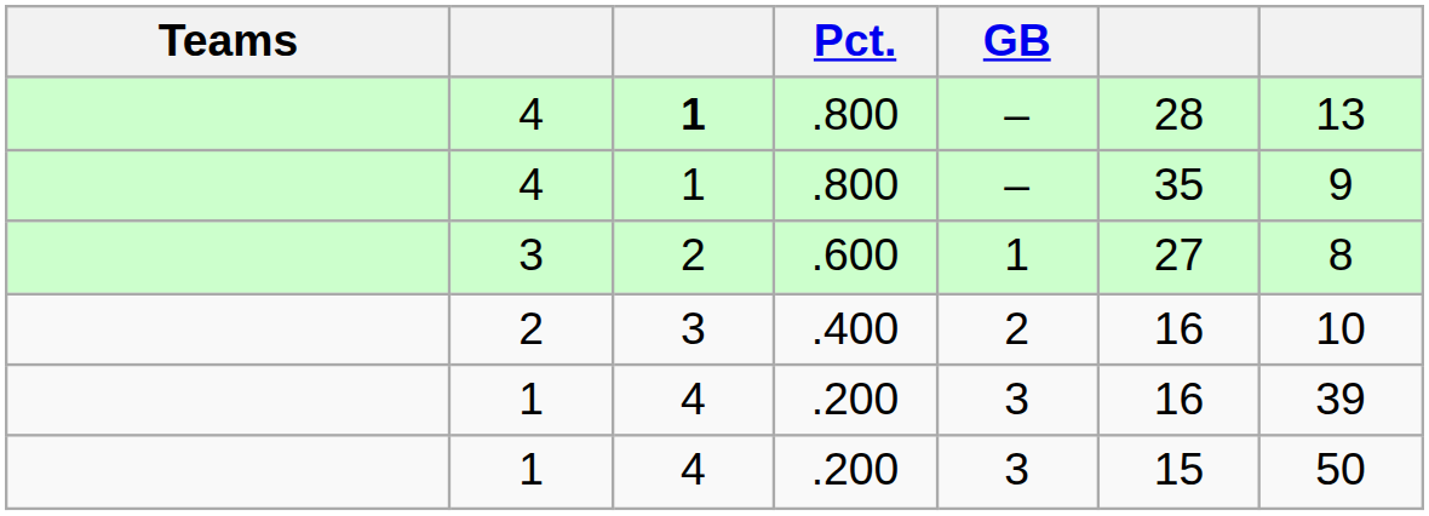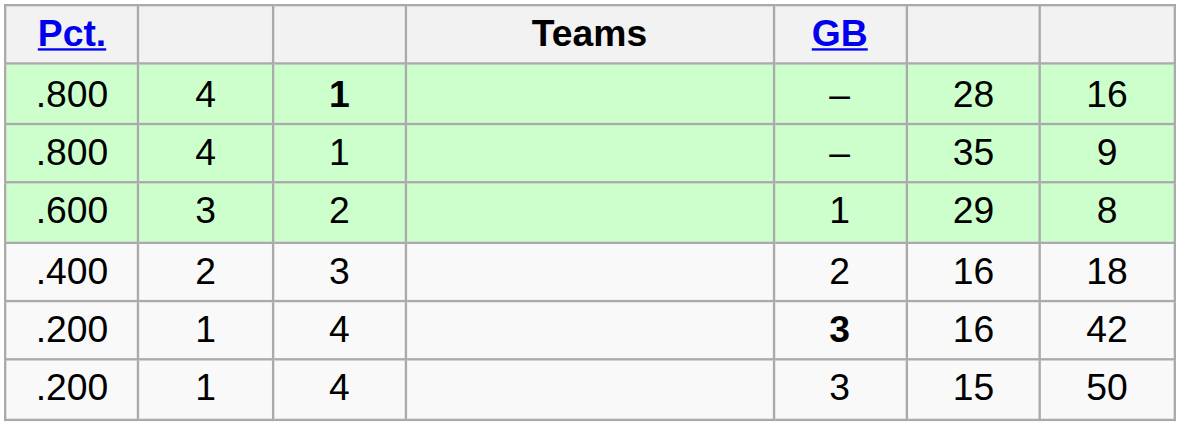columns swapped: Teams <-> Pct.
row 2 | column 7: 13 -> 16
row 4 | column 6: 27 -> 29
row 5 | column 7: 10 -> 18
row 6 | GB: normal -> bold
row 6 | column 7: 39 -> 42
